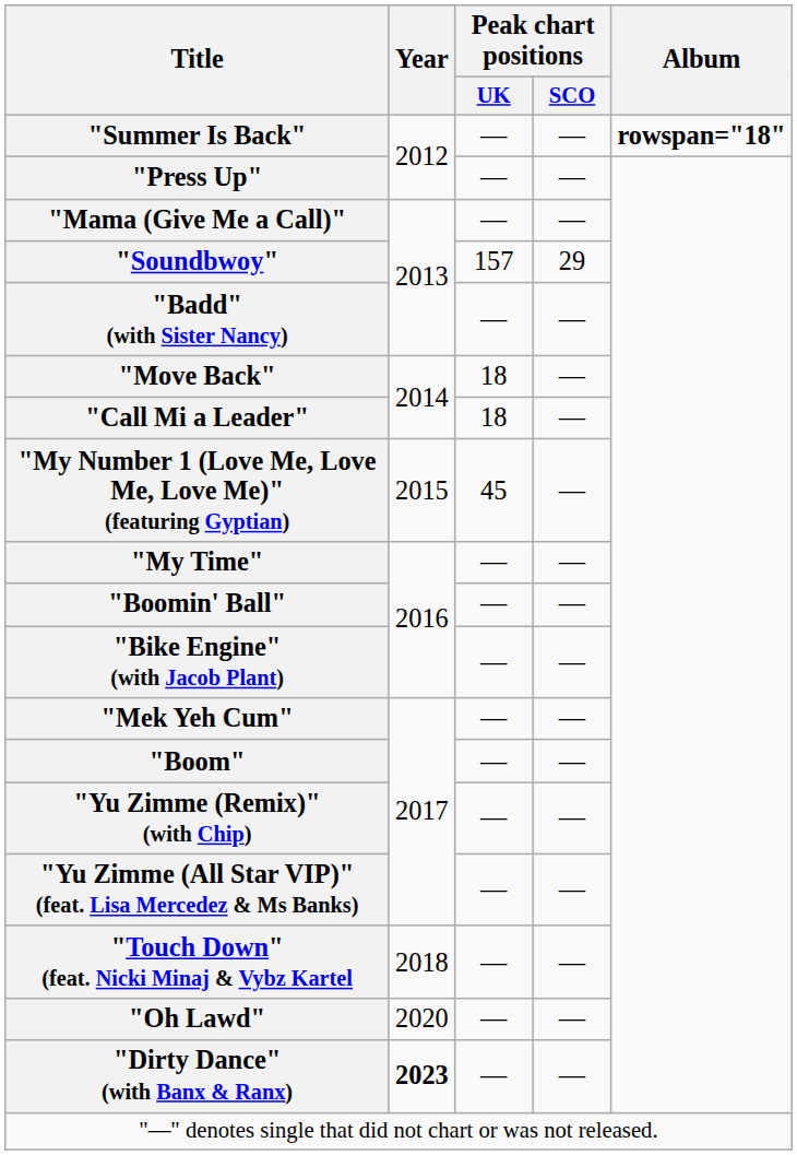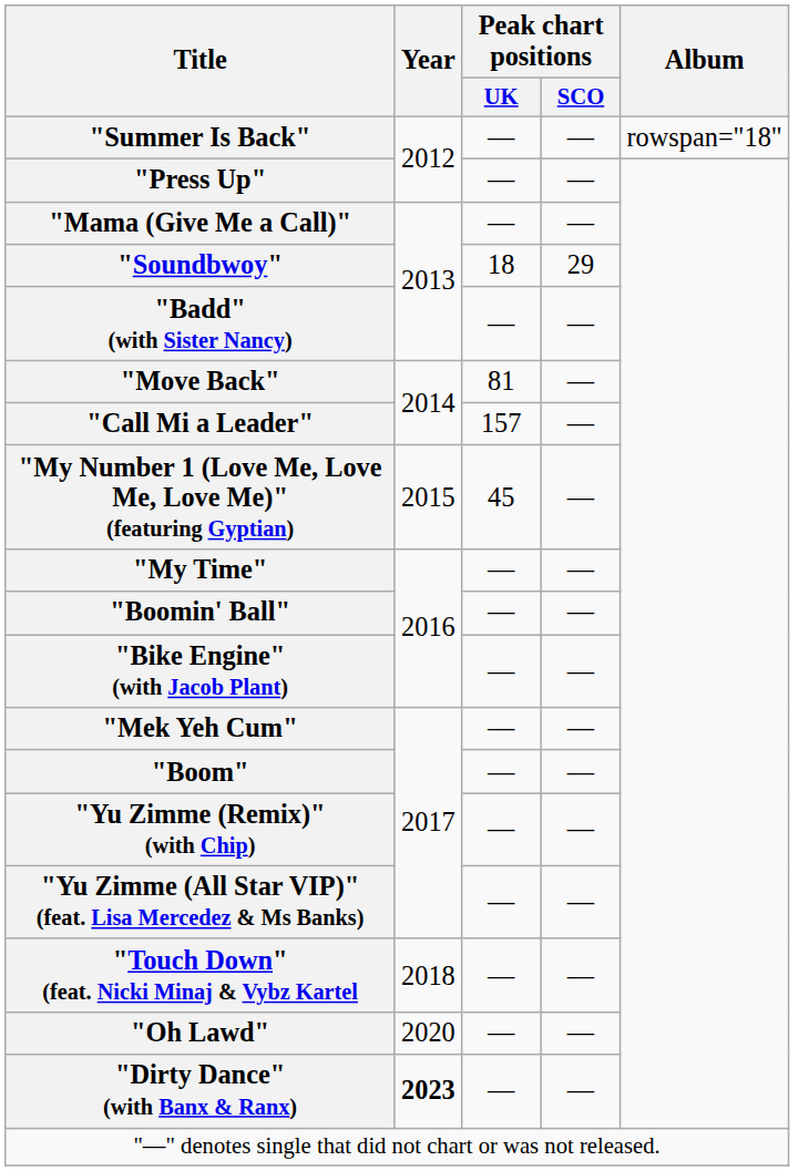"Summer Is Back" | Album: bold -> normal
"Soundbwoy" | Peak chart positions / UK: 157 -> 18
"Move Back" | Peak chart positions / UK: 18 -> 81
"Call Mi a Leader" | Peak chart positions / UK: 18 -> 157
